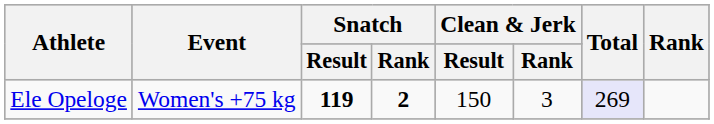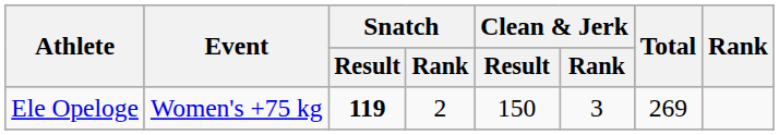Ele Opeloge | Snatch / Rank: bold -> normal
Ele Opeloge | Total: lavender background -> no background
